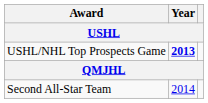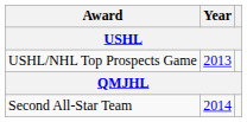USHL/NHL Top Prospects Game | Year: bold -> normal
